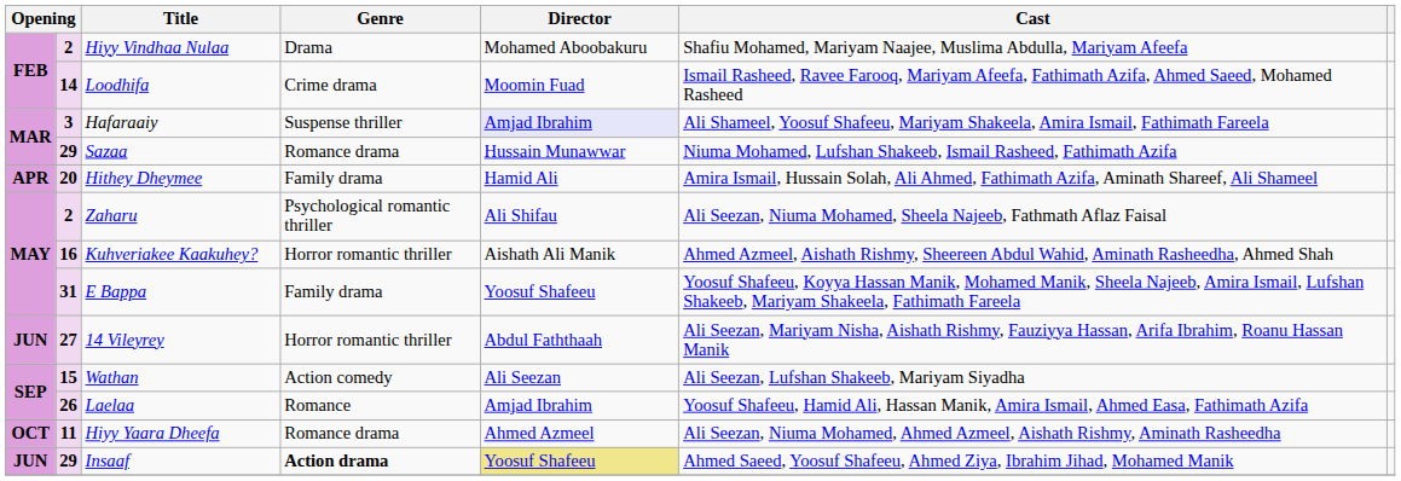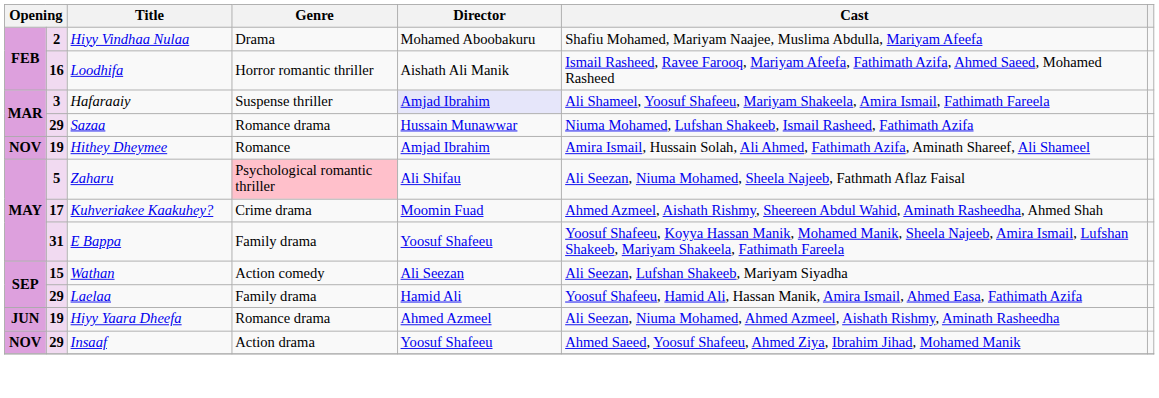Loodhifa | column 2: 14 -> 16
Loodhifa | Genre: Crime drama -> Horror romantic thriller
Loodhifa | Director: Moomin Fuad -> Aishath Ali Manik
Hithey Dheymee | column 1: APR -> NOV
Hithey Dheymee | column 2: 20 -> 19
Hithey Dheymee | Genre: Family drama -> Romance
Hithey Dheymee | Director: Hamid Ali -> Amjad Ibrahim
Zaharu | column 2: 2 -> 5
Zaharu | Genre: no background -> pink background
Kuhveriakee Kaakuhey? | column 2: 16 -> 17
Kuhveriakee Kaakuhey? | Genre: Horror romantic thriller -> Crime drama
Kuhveriakee Kaakuhey? | Director: Aishath Ali Manik -> Moomin Fuad
- row: JUN | 27 | 14 Vileyrey | Horror romantic thriller | Abdul Faththaah | Ali Seezan, Mariyam Nisha, Aishath Rishmy, Fauziyya Hassan, Arifa Ibrahim, Roanu Hassan Manik
Laelaa | column 2: 26 -> 29
Laelaa | Genre: Romance -> Family drama
Laelaa | Director: Amjad Ibrahim -> Hamid Ali
Hiyy Yaara Dheefa | column 1: OCT -> JUN
Hiyy Yaara Dheefa | column 2: 11 -> 19
Insaaf | column 1: JUN -> NOV
Insaaf | Genre: bold -> normal
Insaaf | Director: khaki background -> no background
